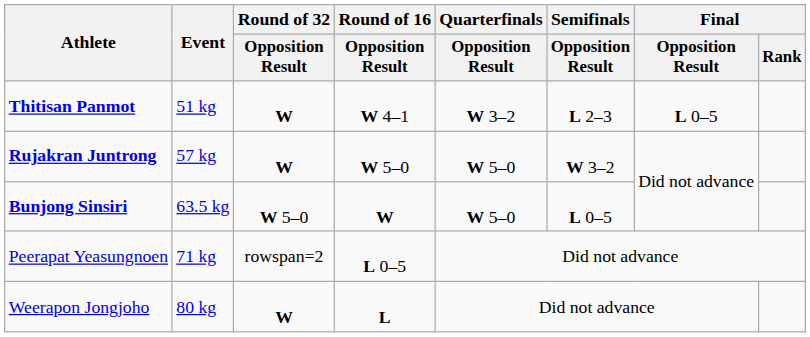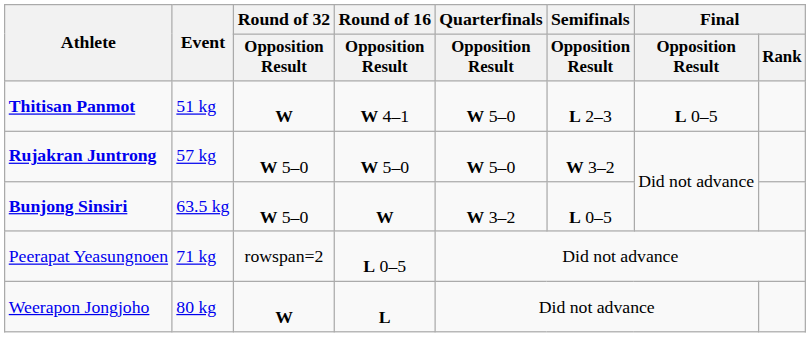Thitisan Panmot | Quarterfinals / Opposition Result: W 3–2 -> W 5–0
Rujakran Juntrong | Round of 32 / Opposition Result: W -> W 5–0
Bunjong Sinsiri | Quarterfinals / Opposition Result: W 5–0 -> W 3–2
